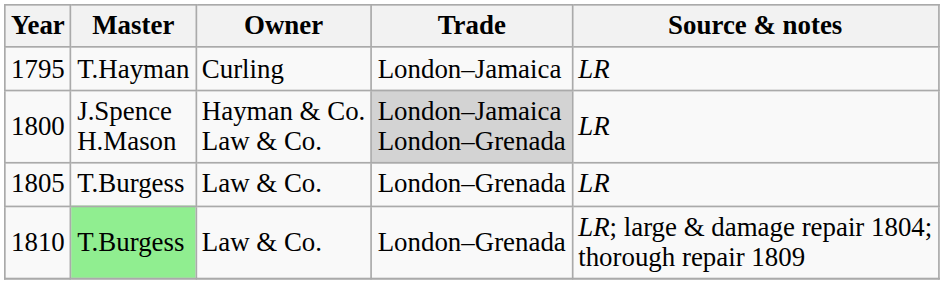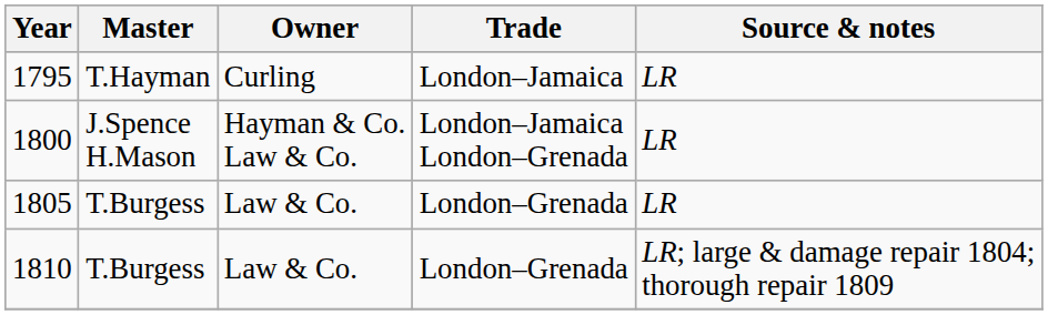1800 | Trade: lightgrey background -> no background
1810 | Master: lightgreen background -> no background
